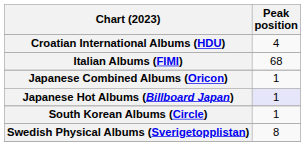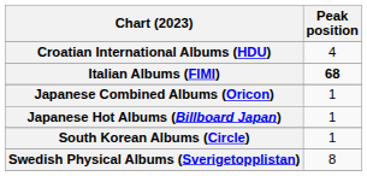Italian Albums (FIMI) | Peak position: normal -> bold
Japanese Hot Albums (Billboard Japan) | Peak position: lavender background -> no background
